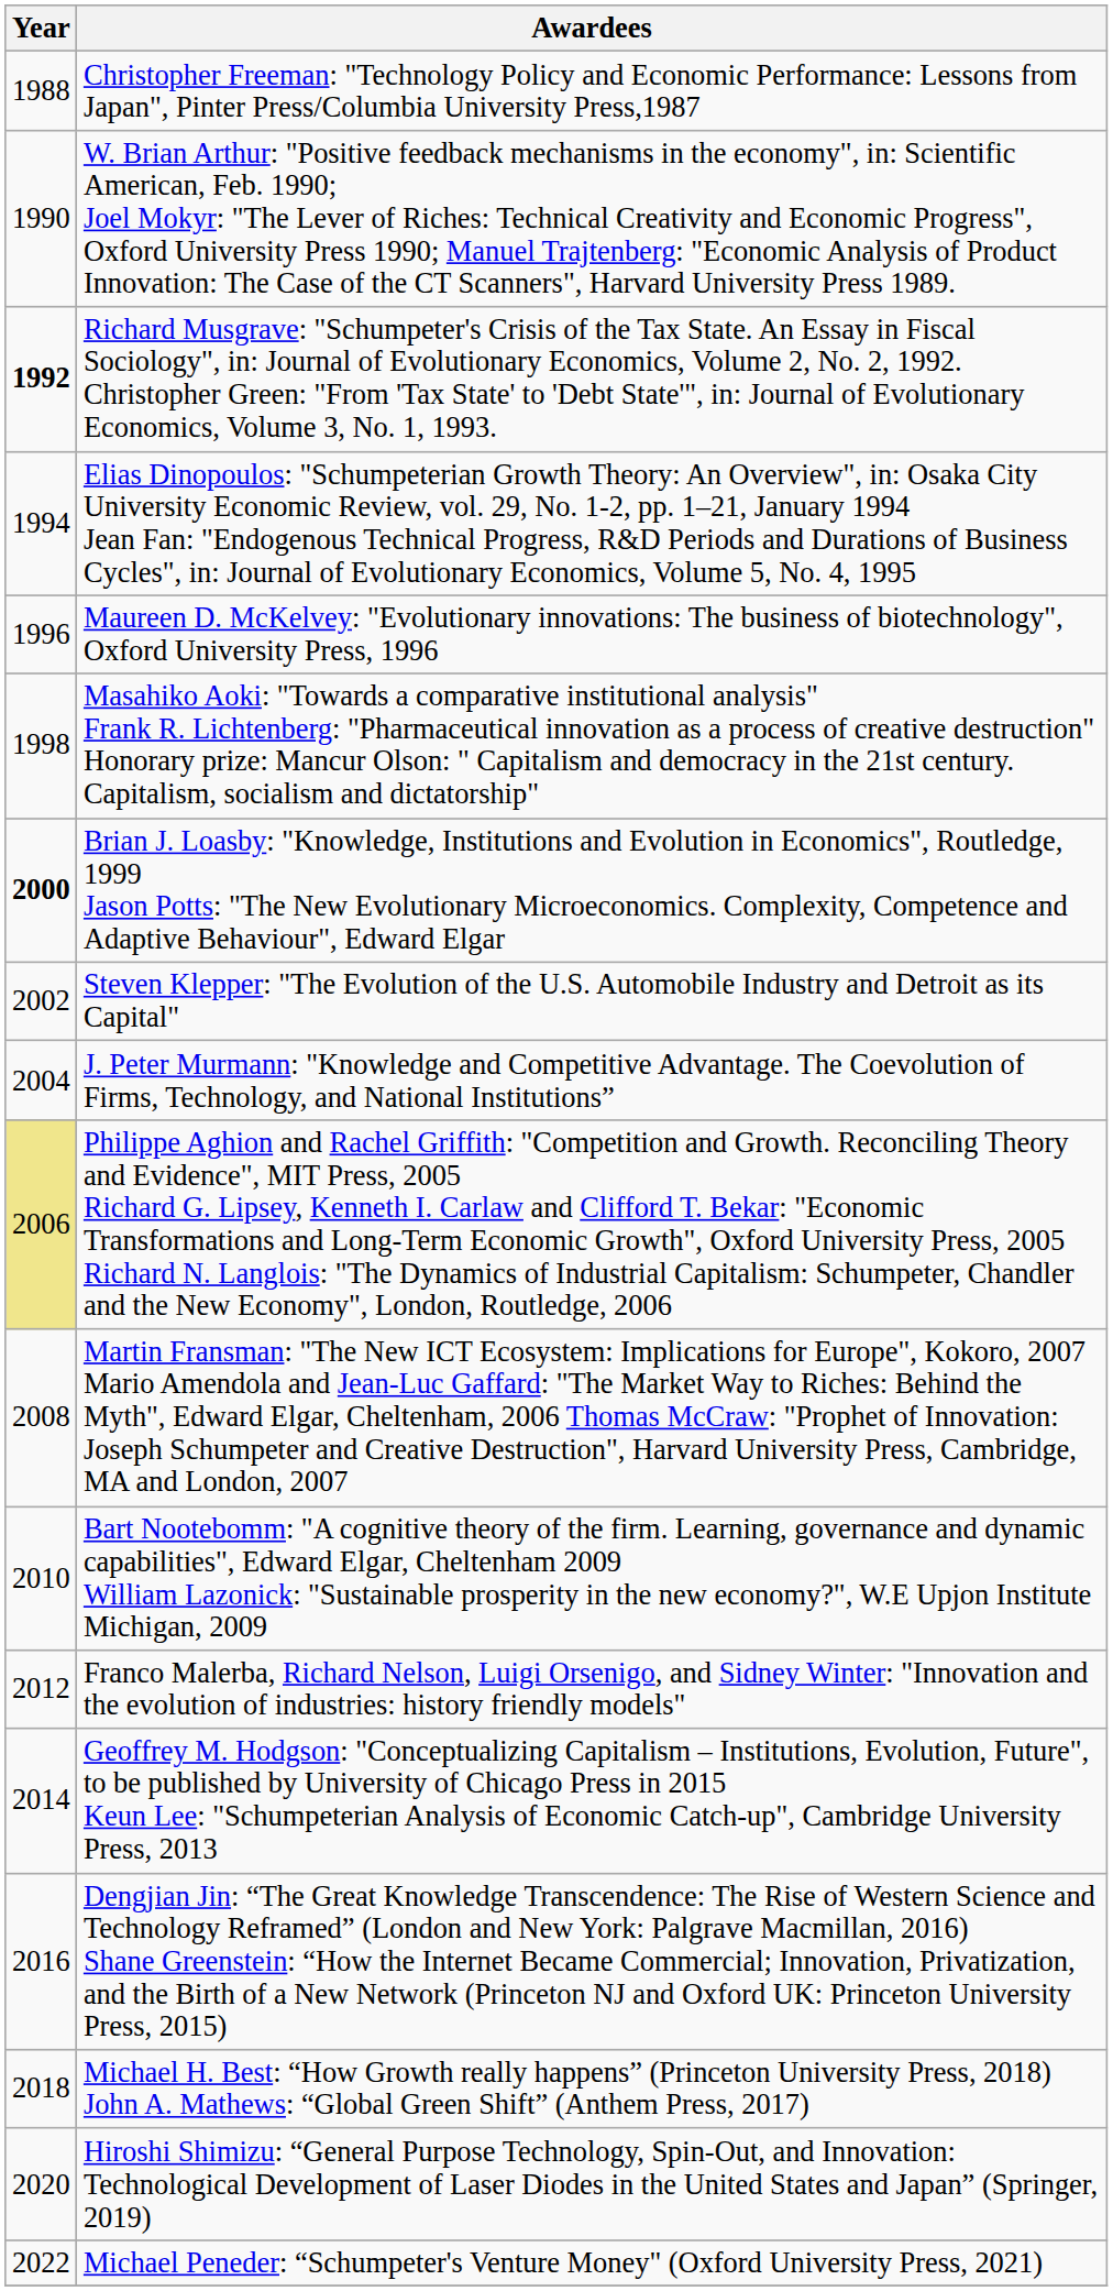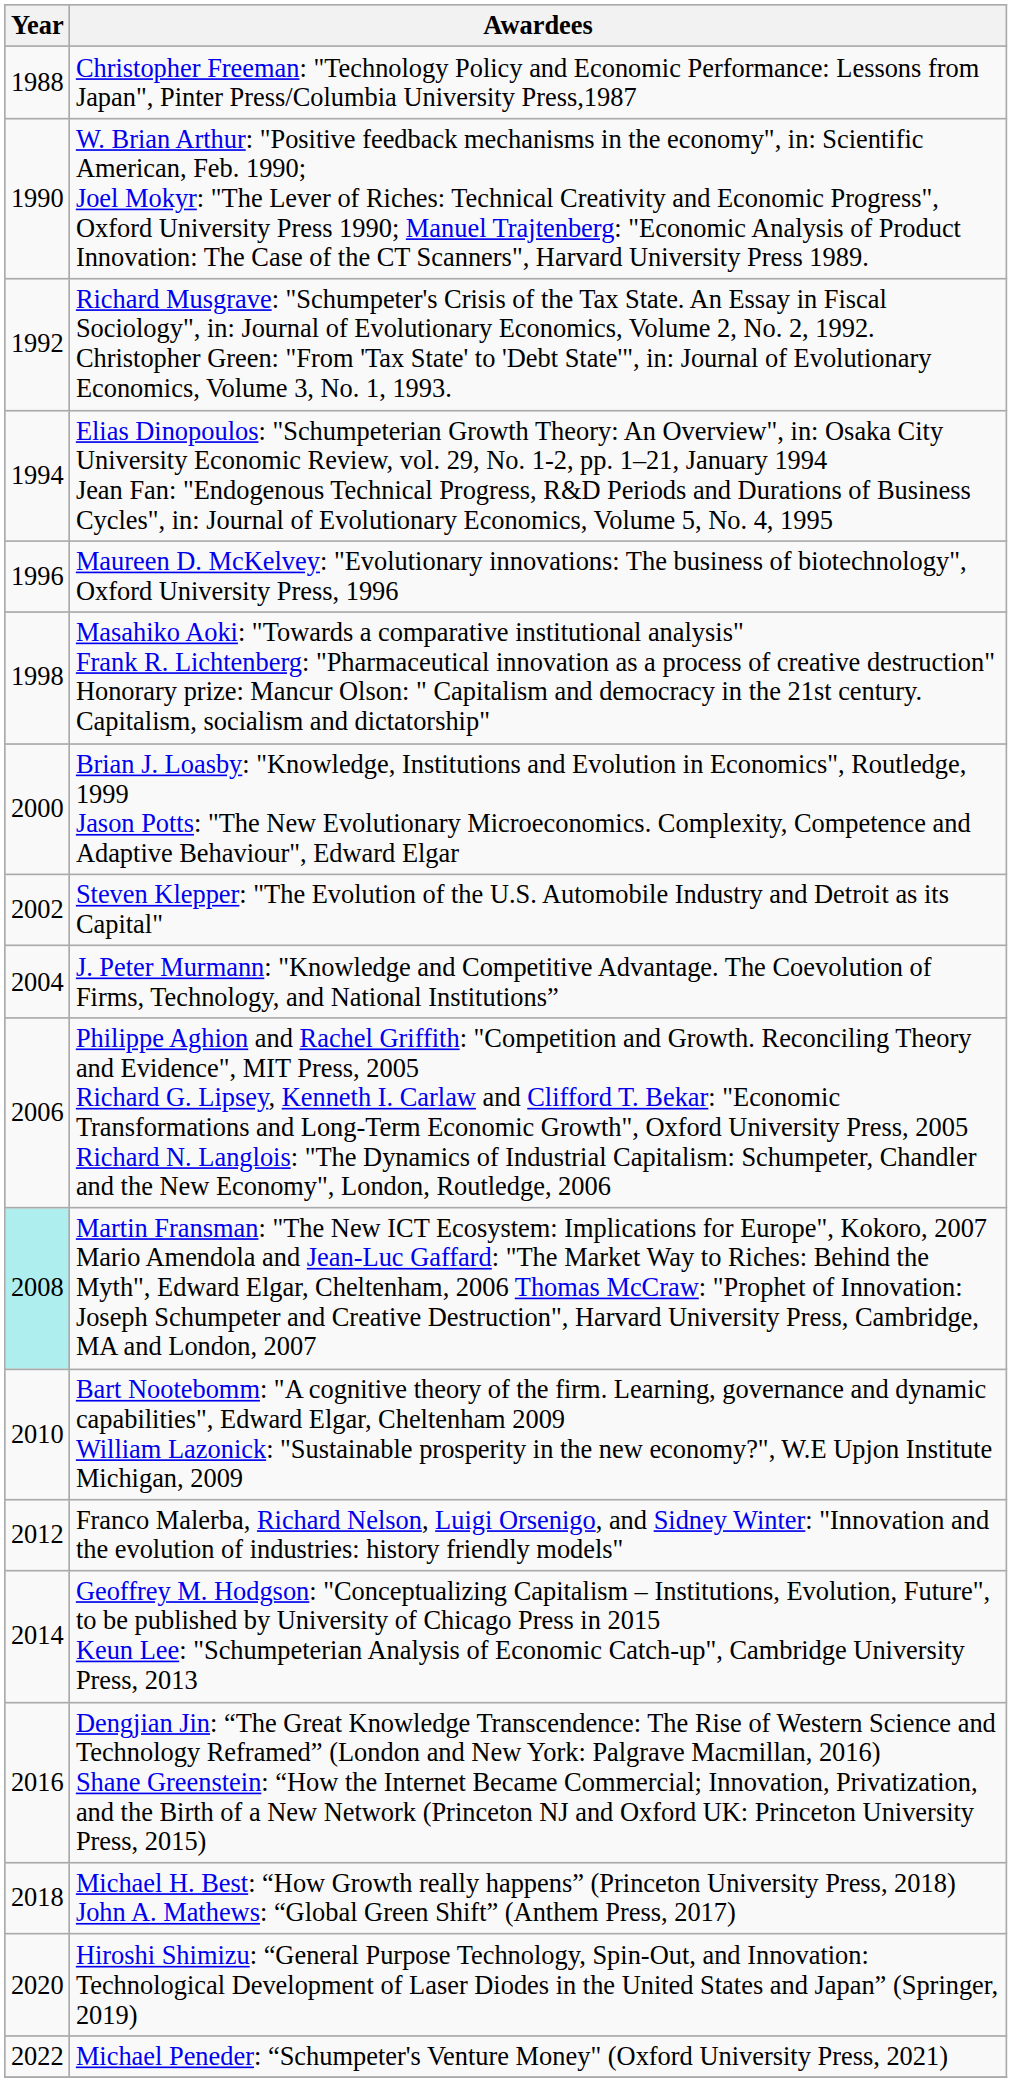row 4 | Year: bold -> normal
row 8 | Year: bold -> normal
row 11 | Year: khaki background -> no background
row 12 | Year: no background -> paleturquoise background
